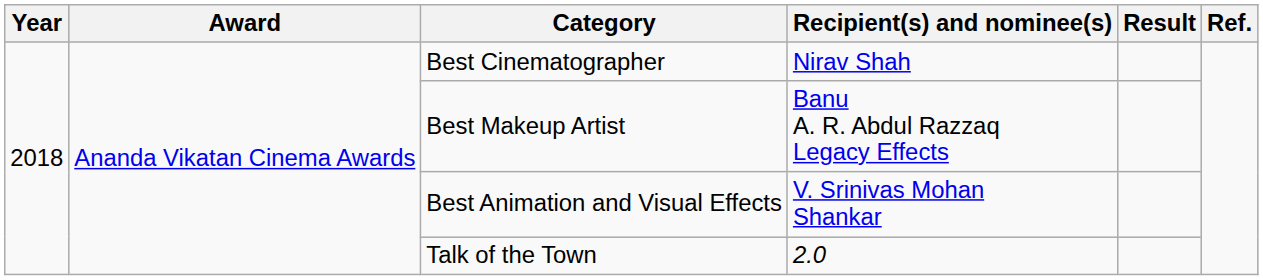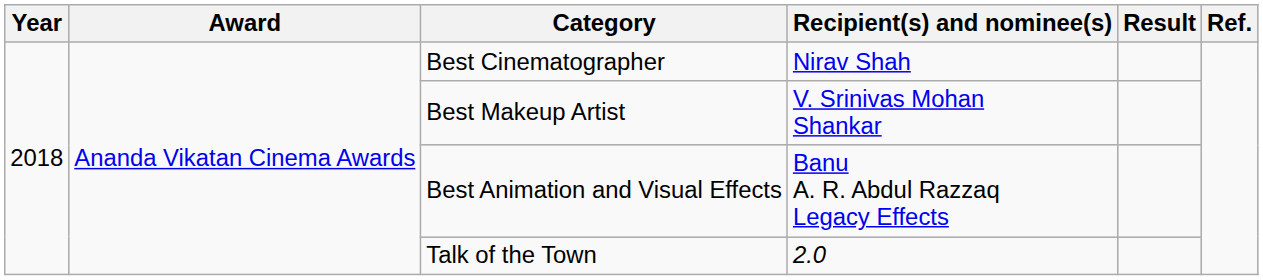Best Makeup Artist | Recipient(s) and nominee(s): Banu A. R. Abdul Razzaq Legacy Effects -> V. Srinivas Mohan Shankar
Best Animation and Visual Effects | Recipient(s) and nominee(s): V. Srinivas Mohan Shankar -> Banu A. R. Abdul Razzaq Legacy Effects
